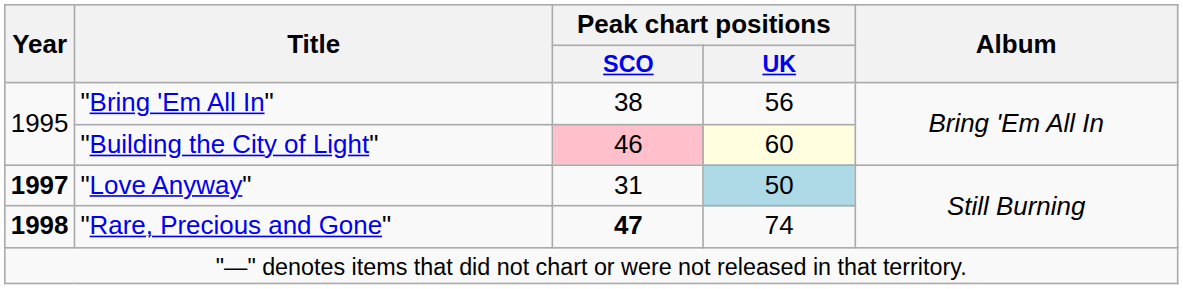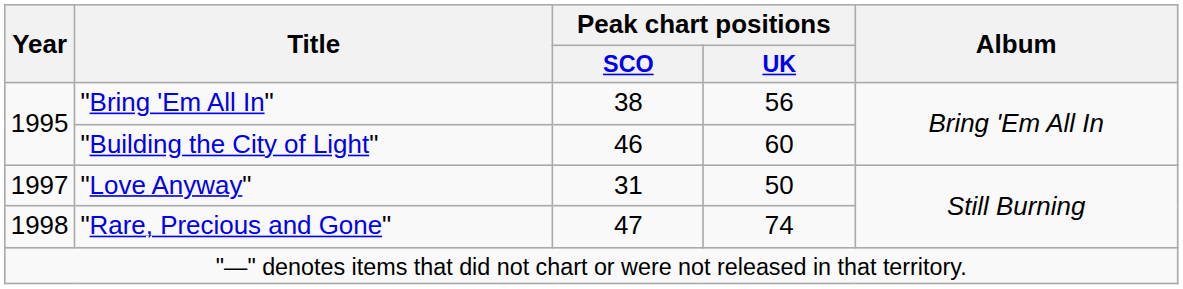"Building the City of Light" | Peak chart positions / SCO: pink background -> no background
"Building the City of Light" | Peak chart positions / UK: lightyellow background -> no background
"Love Anyway" | Year: bold -> normal
"Love Anyway" | Peak chart positions / UK: lightblue background -> no background
"Rare, Precious and Gone" | Year: bold -> normal
"Rare, Precious and Gone" | Peak chart positions / SCO: bold -> normal
